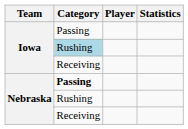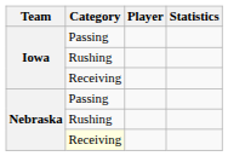Iowa / Rushing | Category: lightblue background -> no background
Nebraska / Passing | Category: bold -> normal
Nebraska / Receiving | Category: no background -> lightyellow background
